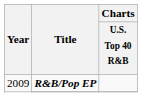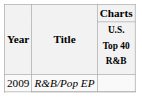R&B/Pop EP | Title: bold -> normal
